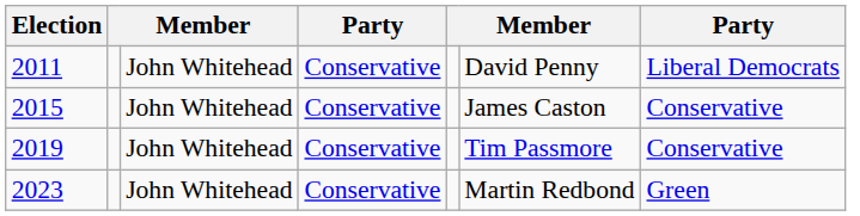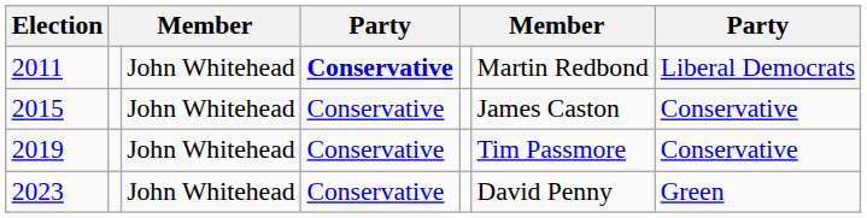2011 | column 4: normal -> bold
2011 | column 6: David Penny -> Martin Redbond
2023 | column 6: Martin Redbond -> David Penny
